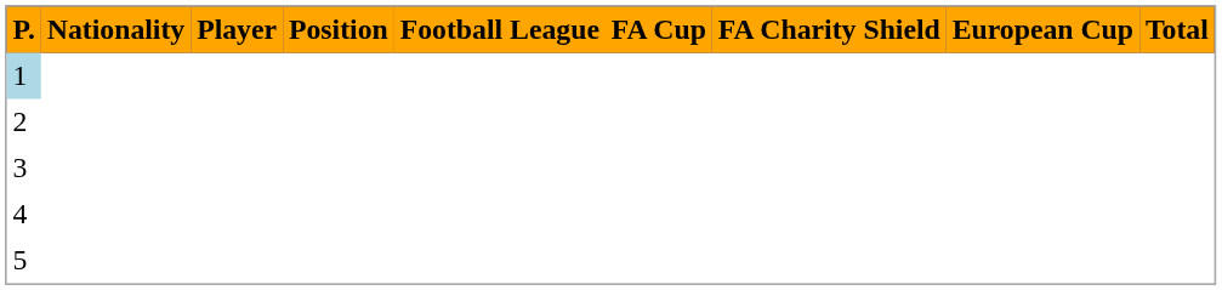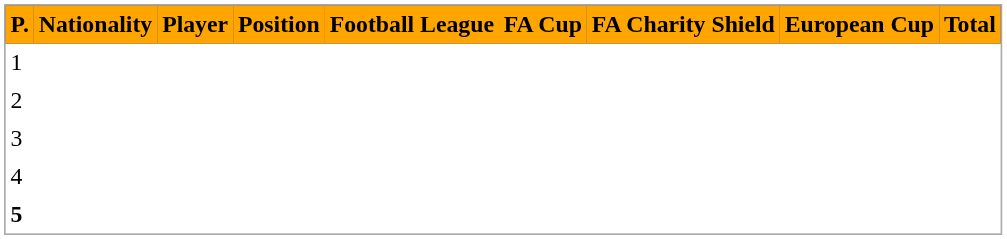1 | P.: lightblue background -> no background
5 | P.: normal -> bold
